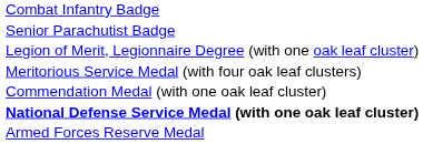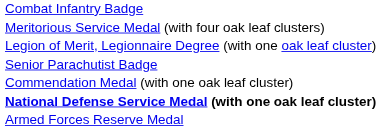row 2 | column 1: Senior Parachutist Badge -> Meritorious Service Medal (with four oak leaf clusters)
row 4 | column 1: Meritorious Service Medal (with four oak leaf clusters) -> Senior Parachutist Badge
